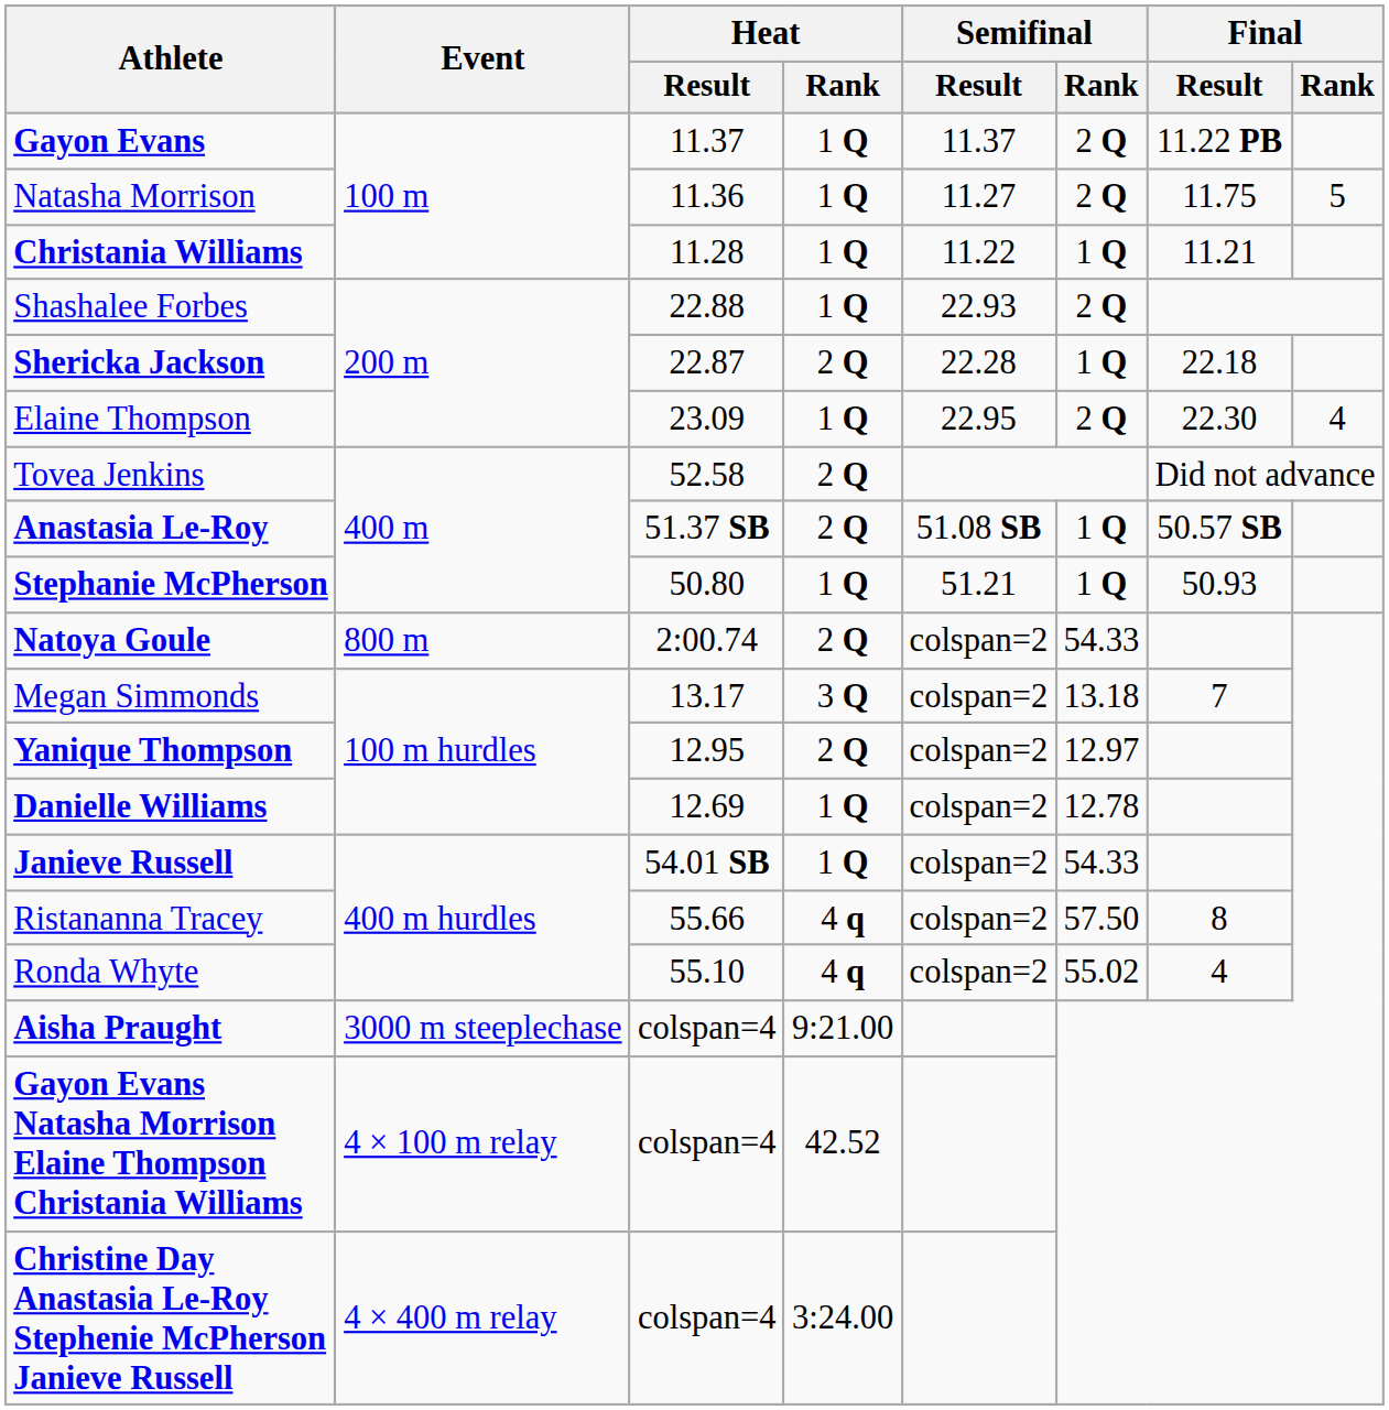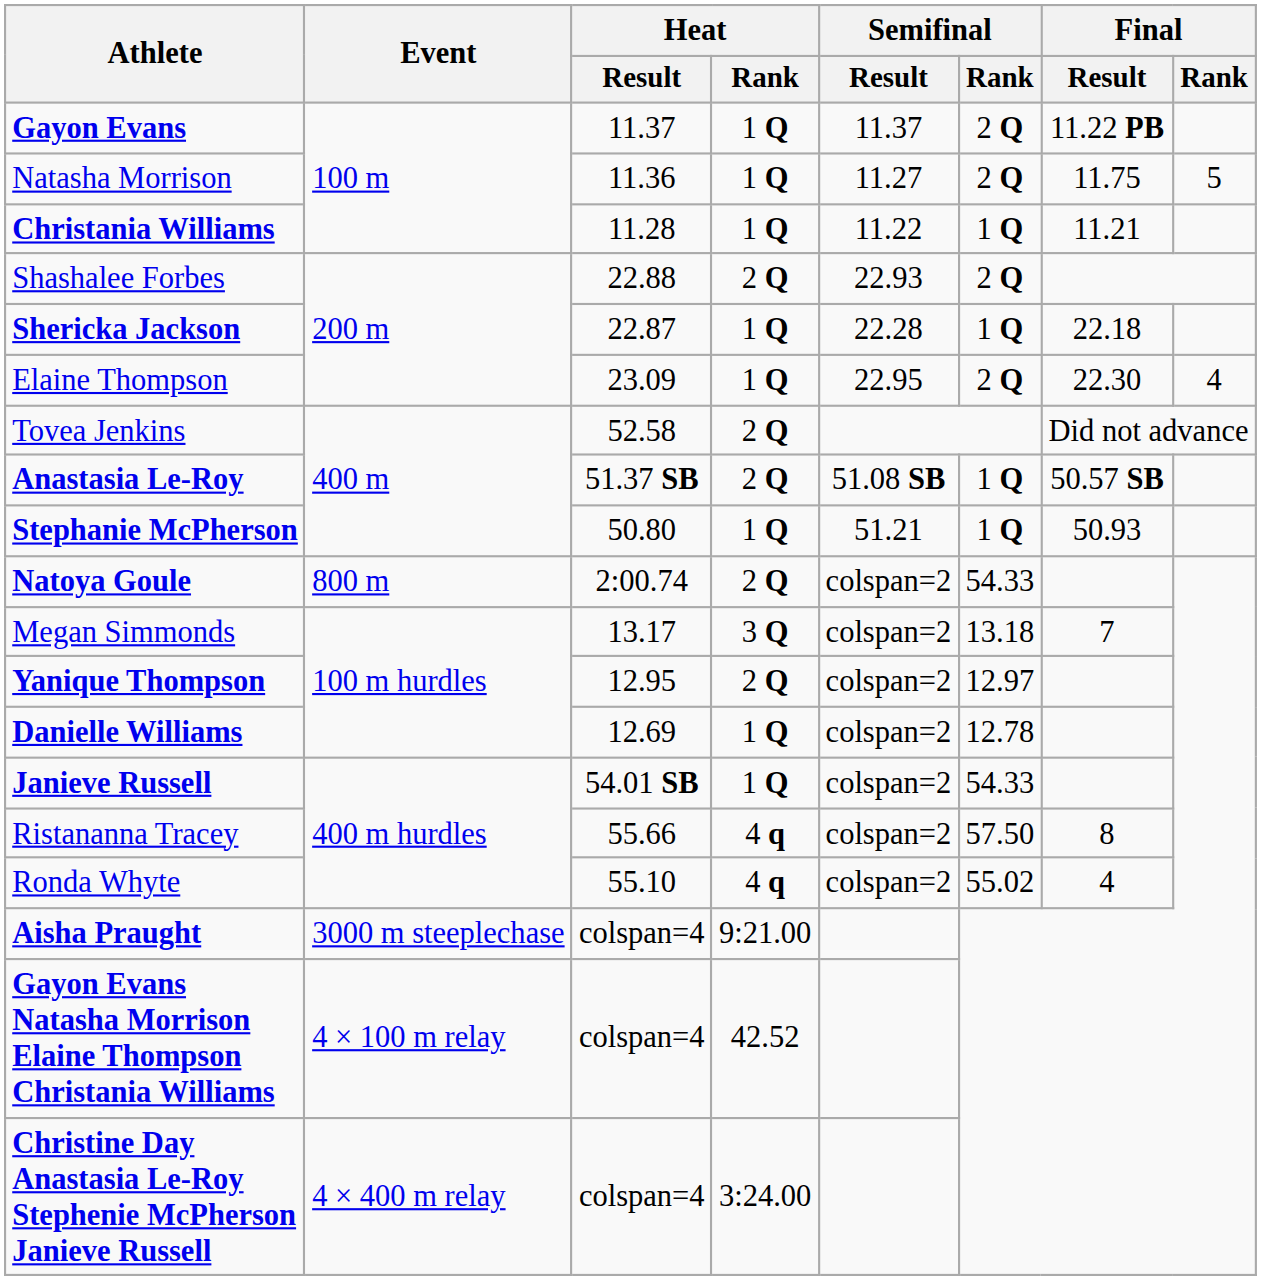Shashalee Forbes | Heat / Rank: 1 Q -> 2 Q
Shericka Jackson | Heat / Rank: 2 Q -> 1 Q
